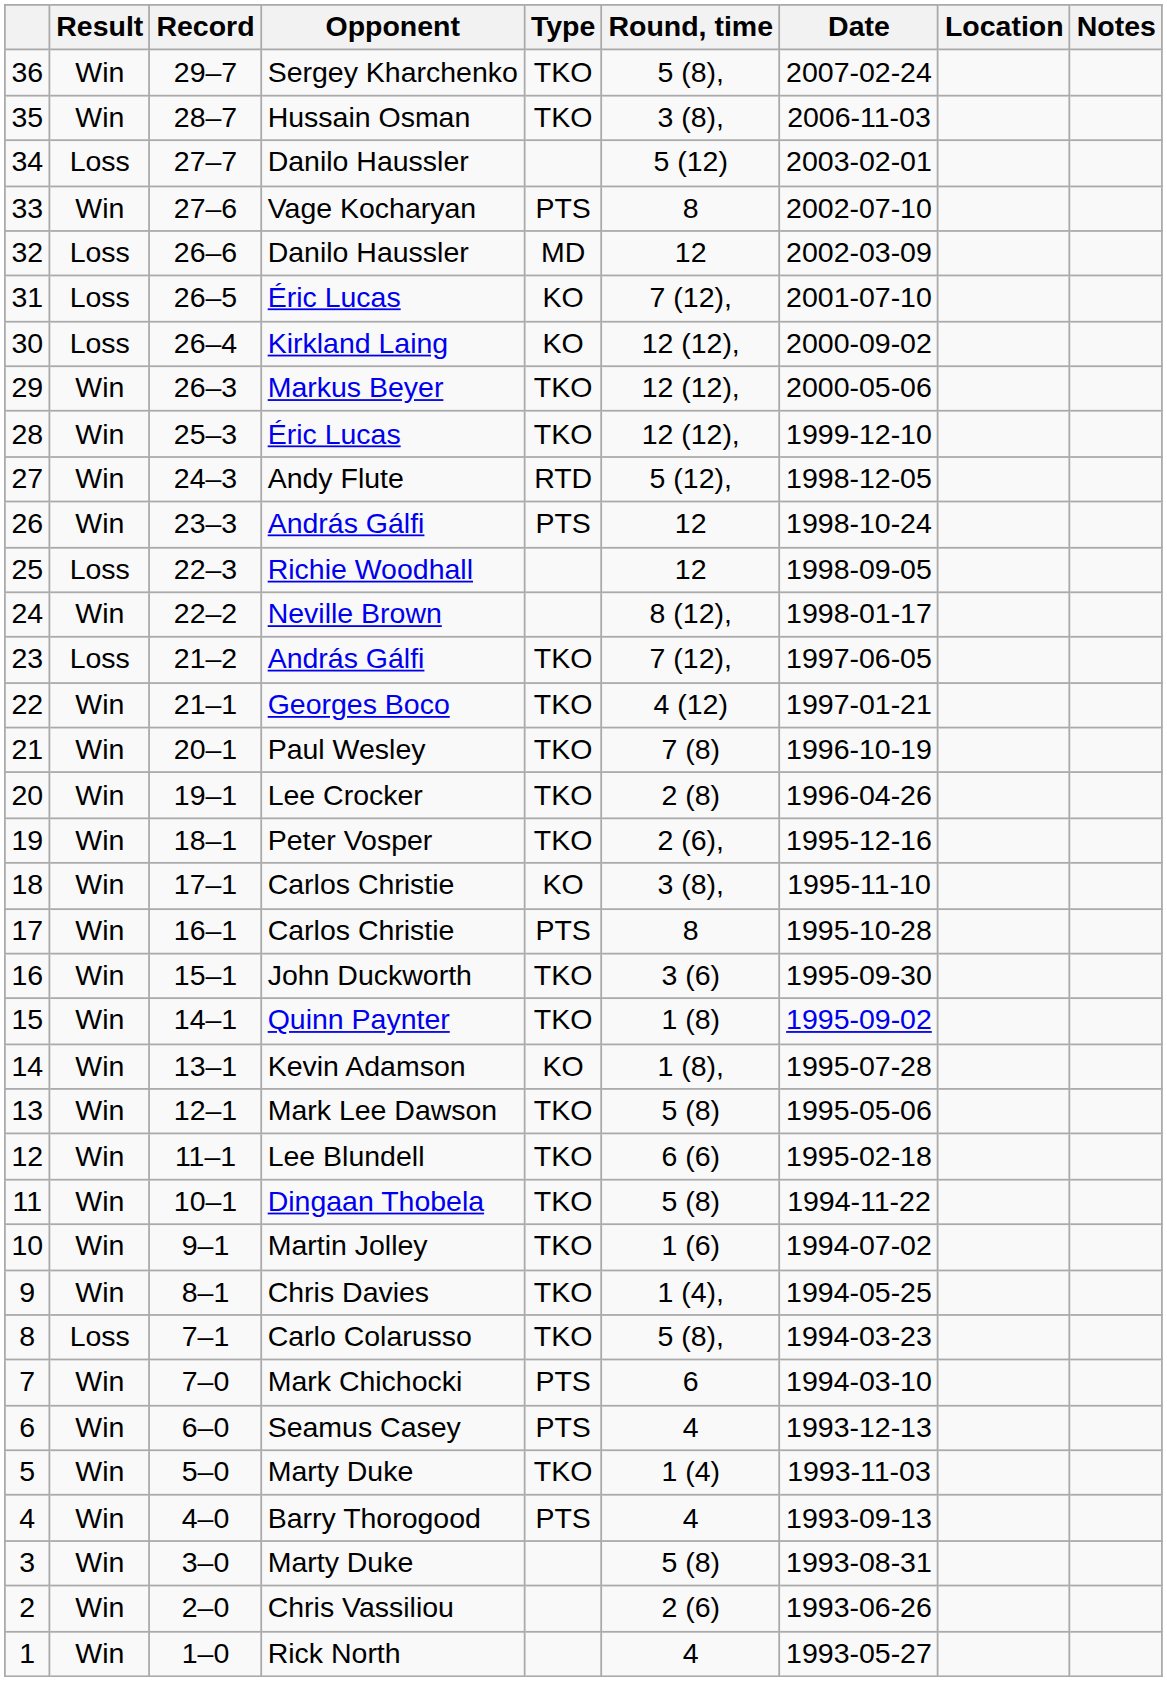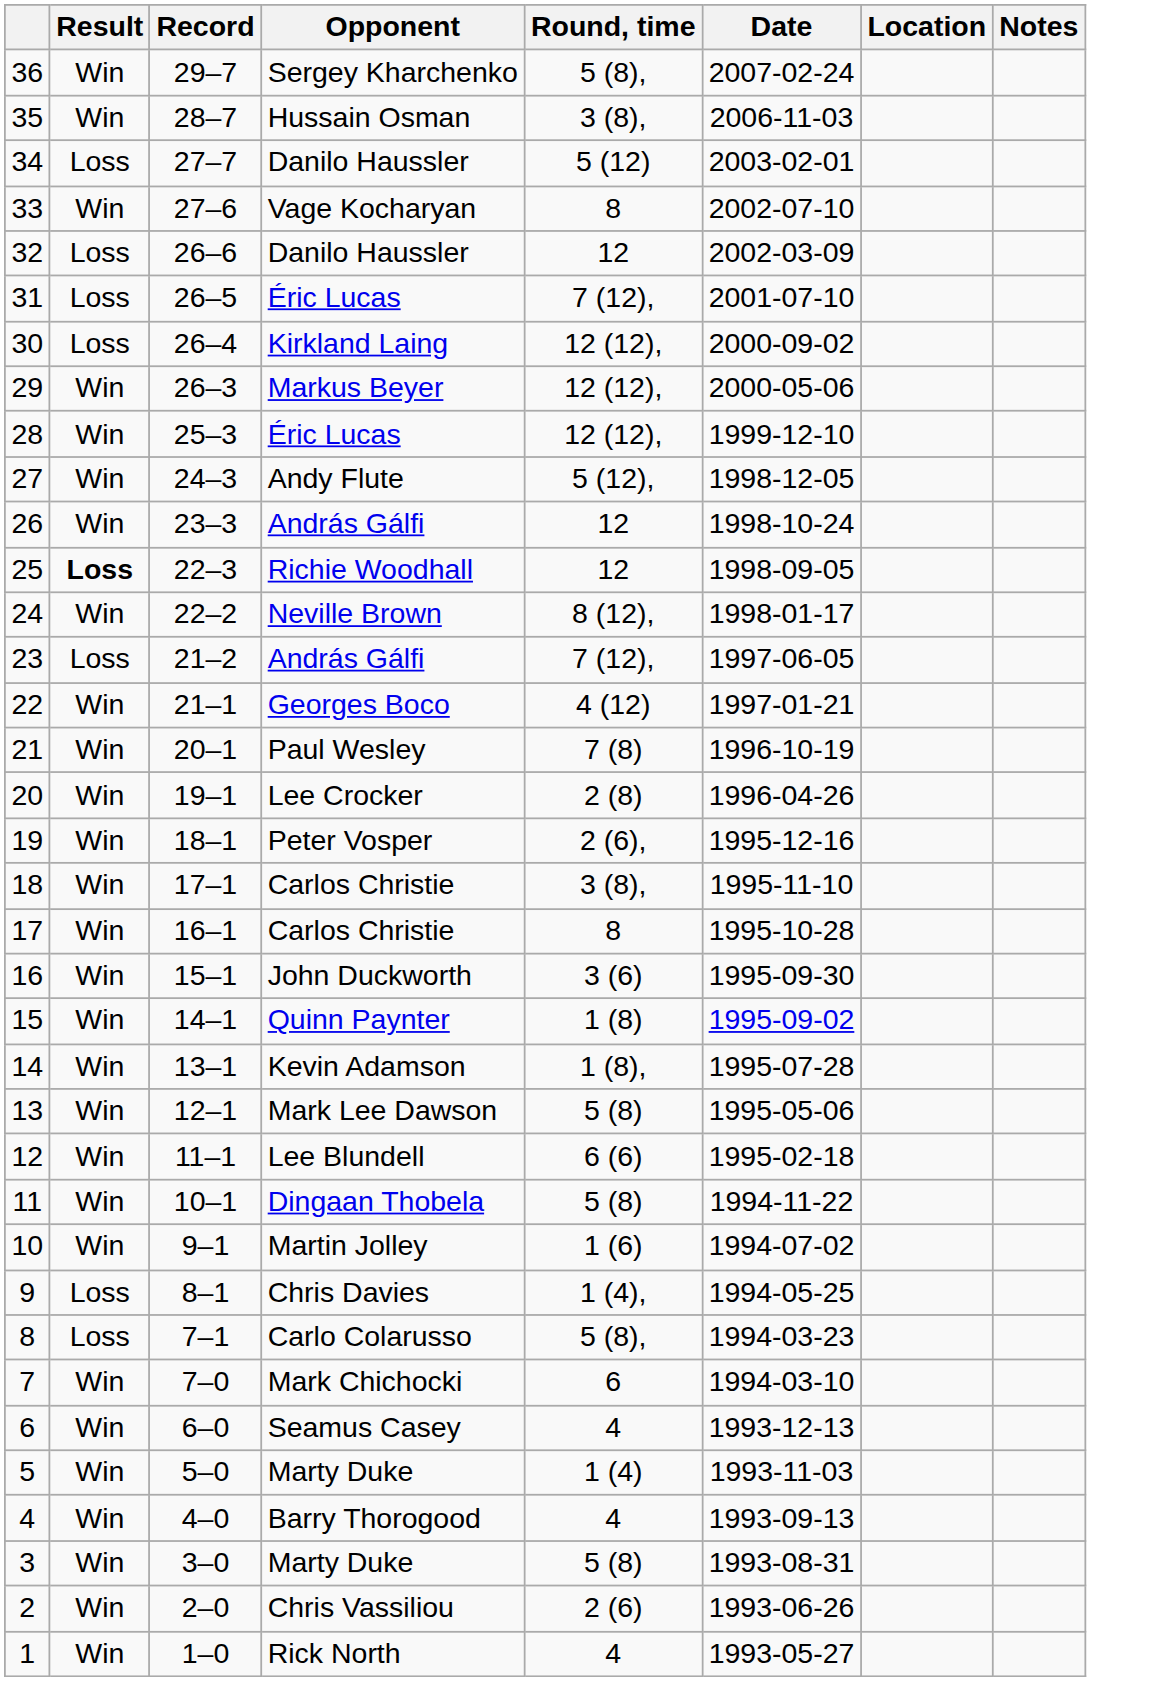- column: Type | TKO | TKO | PTS | MD | KO | KO | TKO | TKO | RTD | PTS | TKO | TKO | TKO | TKO | TKO | KO | PTS | TKO | TKO | KO | TKO | TKO | TKO | TKO | TKO | TKO | PTS | PTS | TKO | PTS
25 | Result: normal -> bold
9 | Result: Win -> Loss
